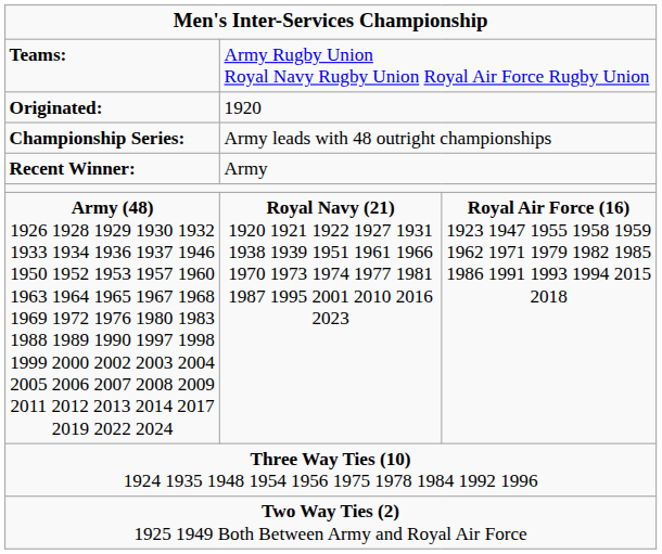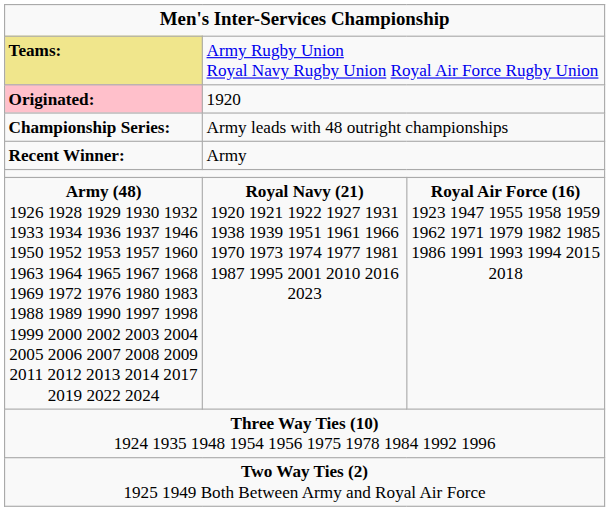Teams: | column 1: no background -> khaki background
Originated: | column 1: no background -> pink background
